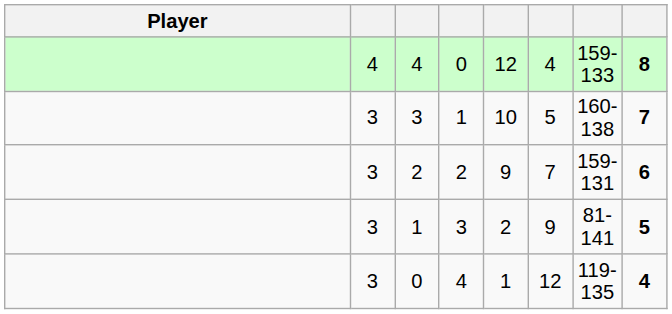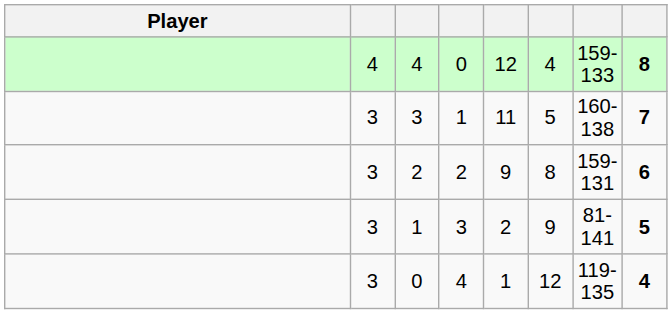row 3 | column 5: 10 -> 11
row 4 | column 6: 7 -> 8
